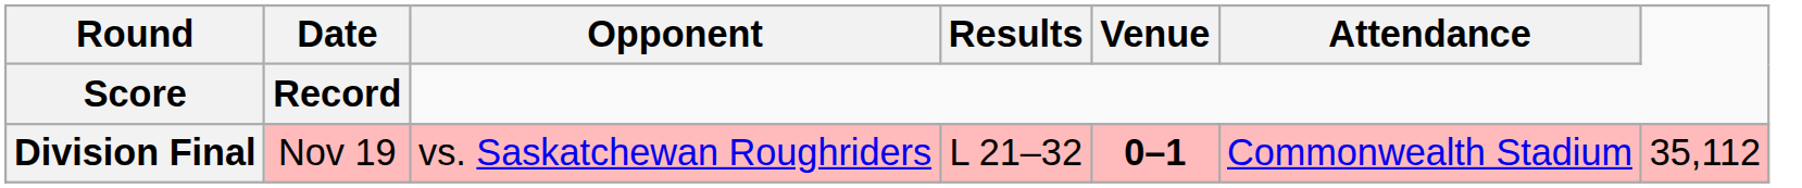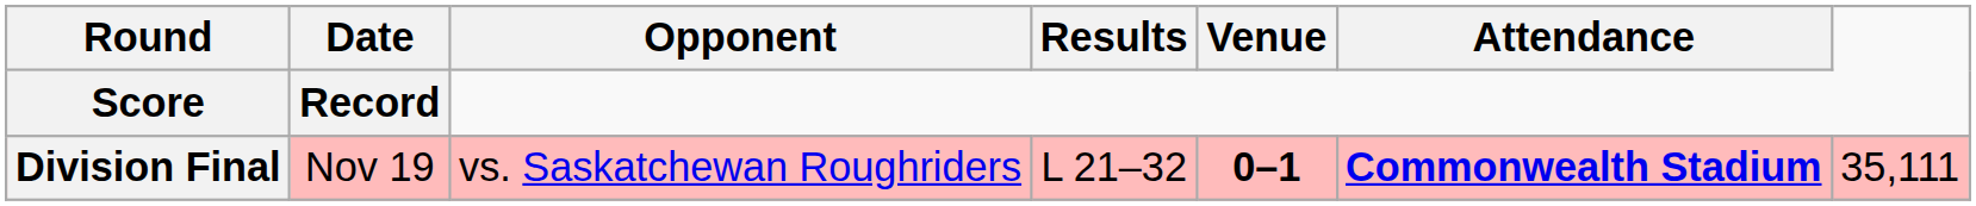Division Final | Attendance: normal -> bold
Division Final | column 7: 35,112 -> 35,111
